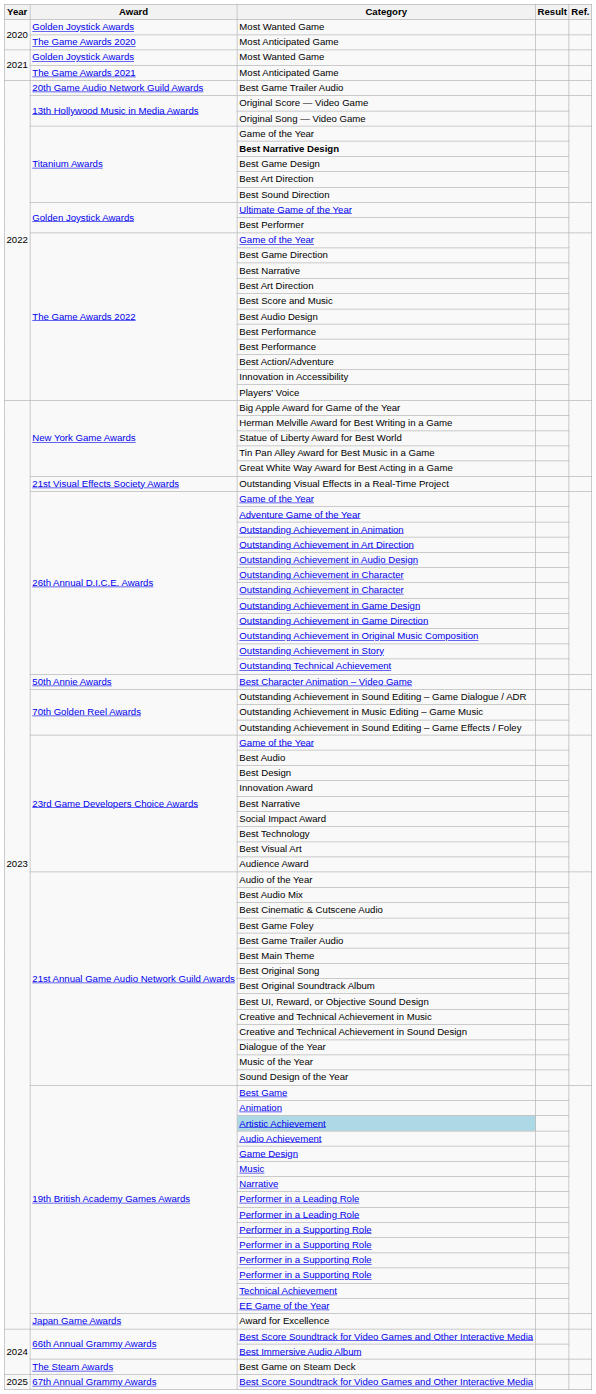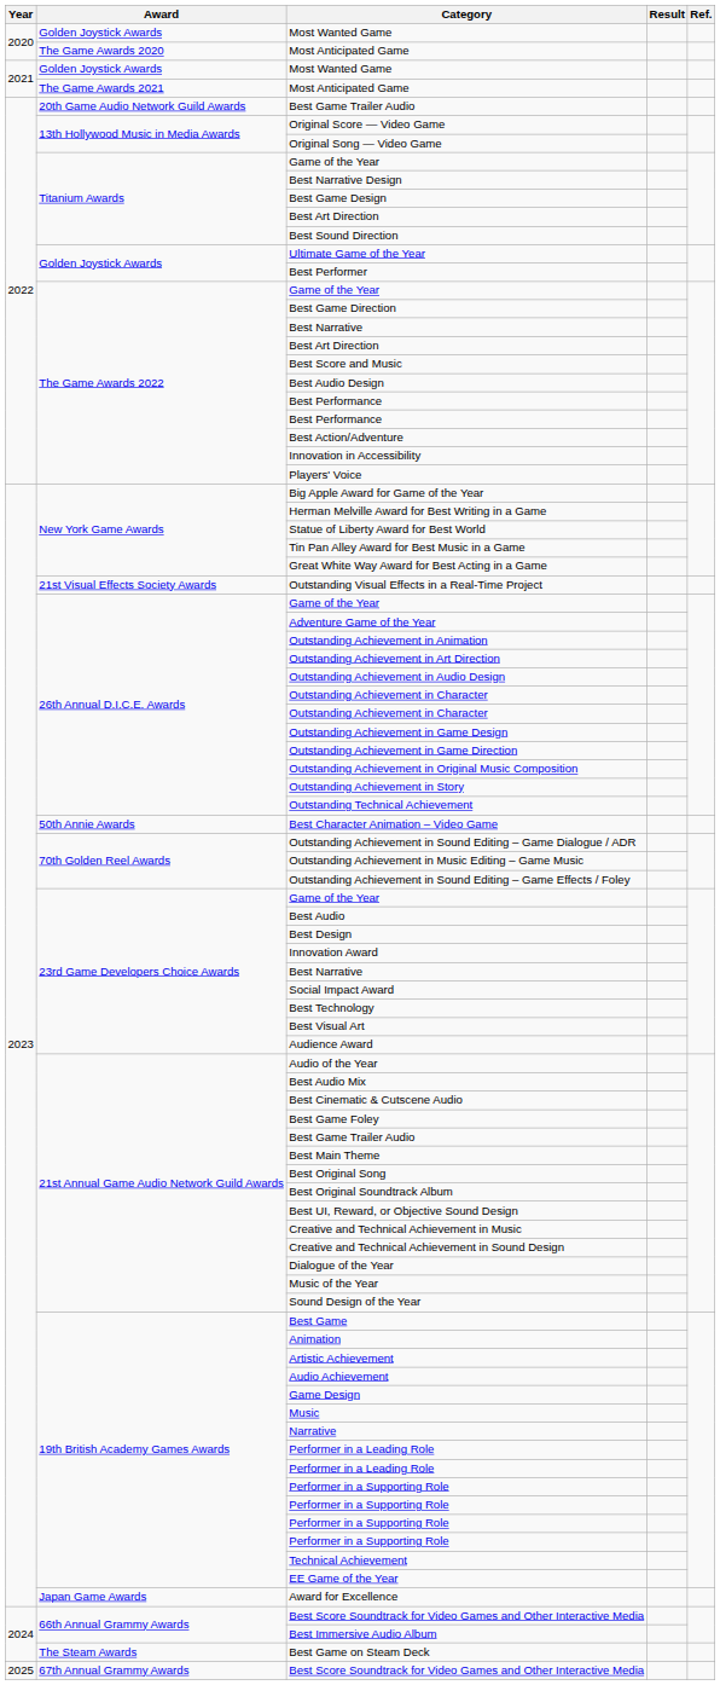Best Narrative Design | Category: bold -> normal
Artistic Achievement | Category: lightblue background -> no background
